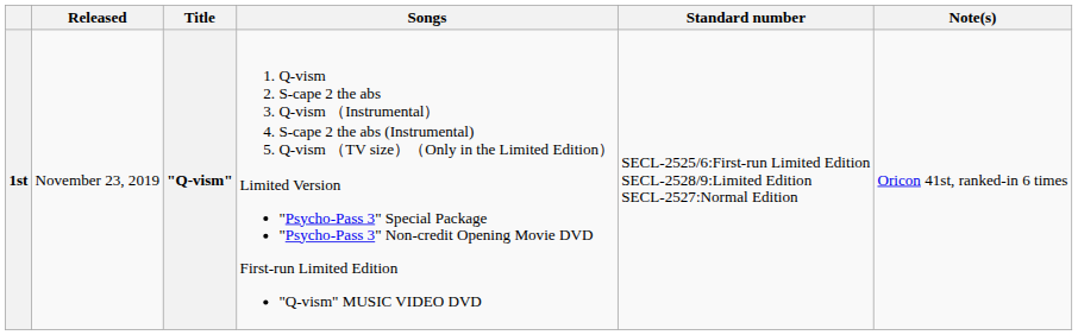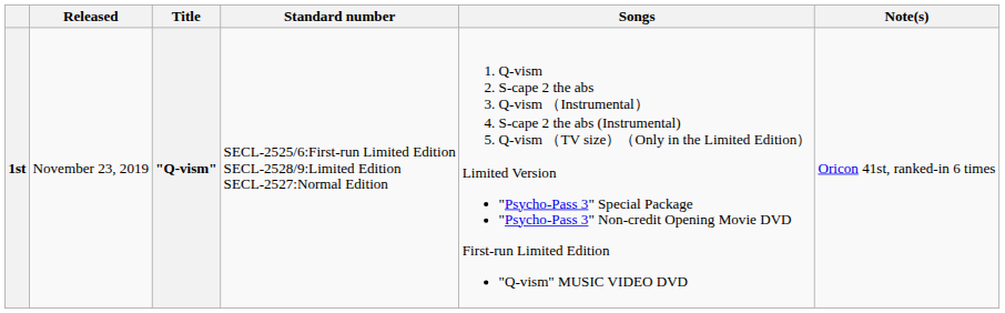columns swapped: Standard number <-> Songs
